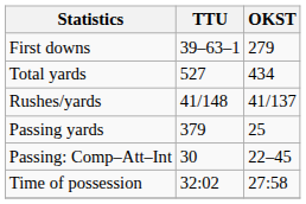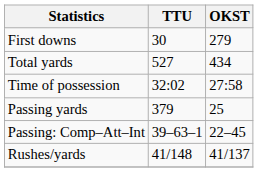First downs | TTU: 39–63–1 -> 30
rows swapped: Rushes/yards <-> Time of possession
Passing: Comp–Att–Int | TTU: 30 -> 39–63–1
